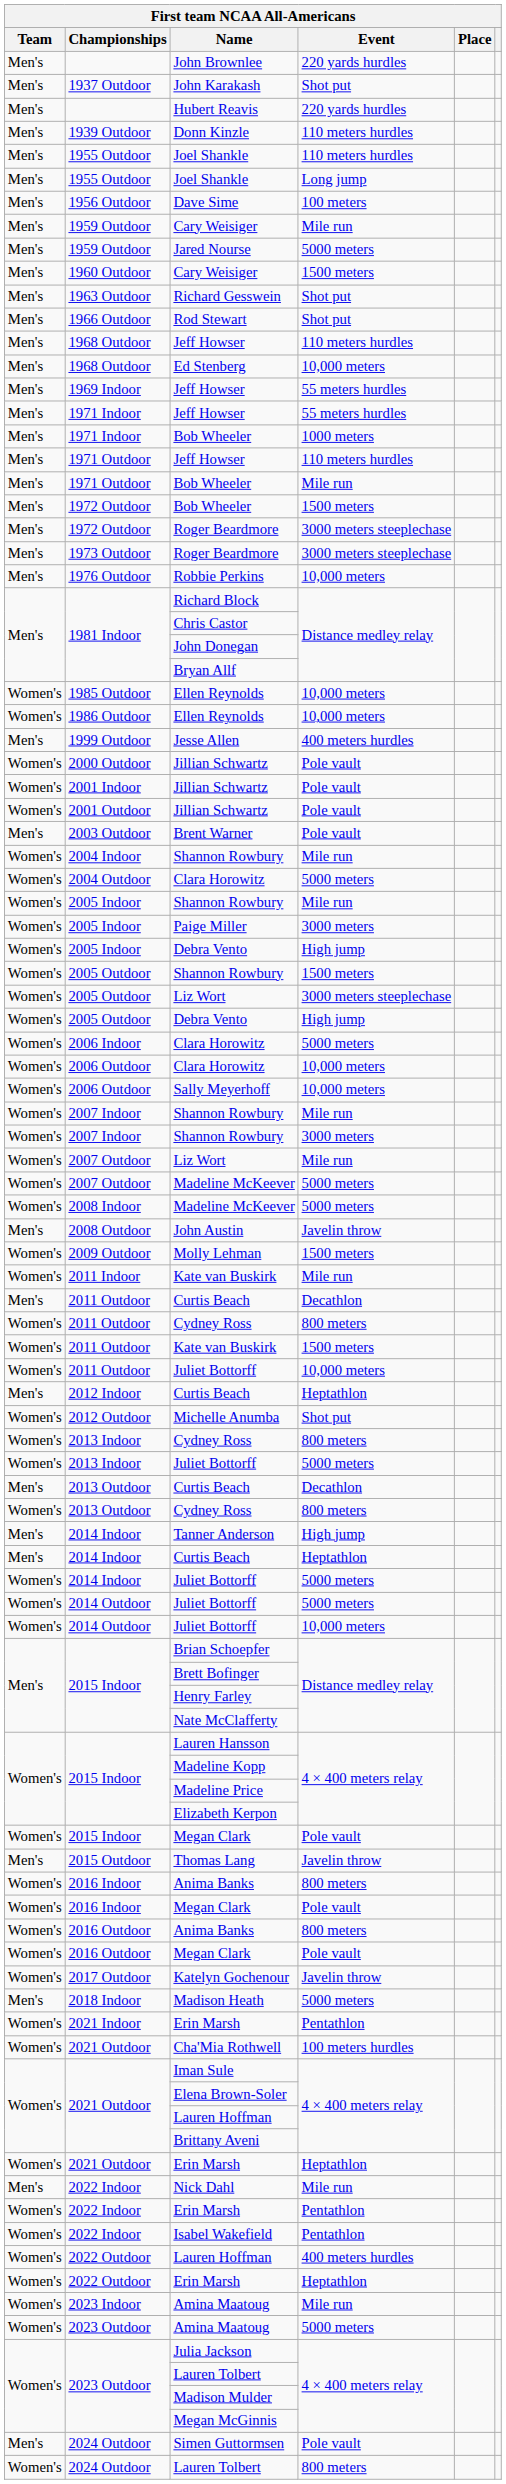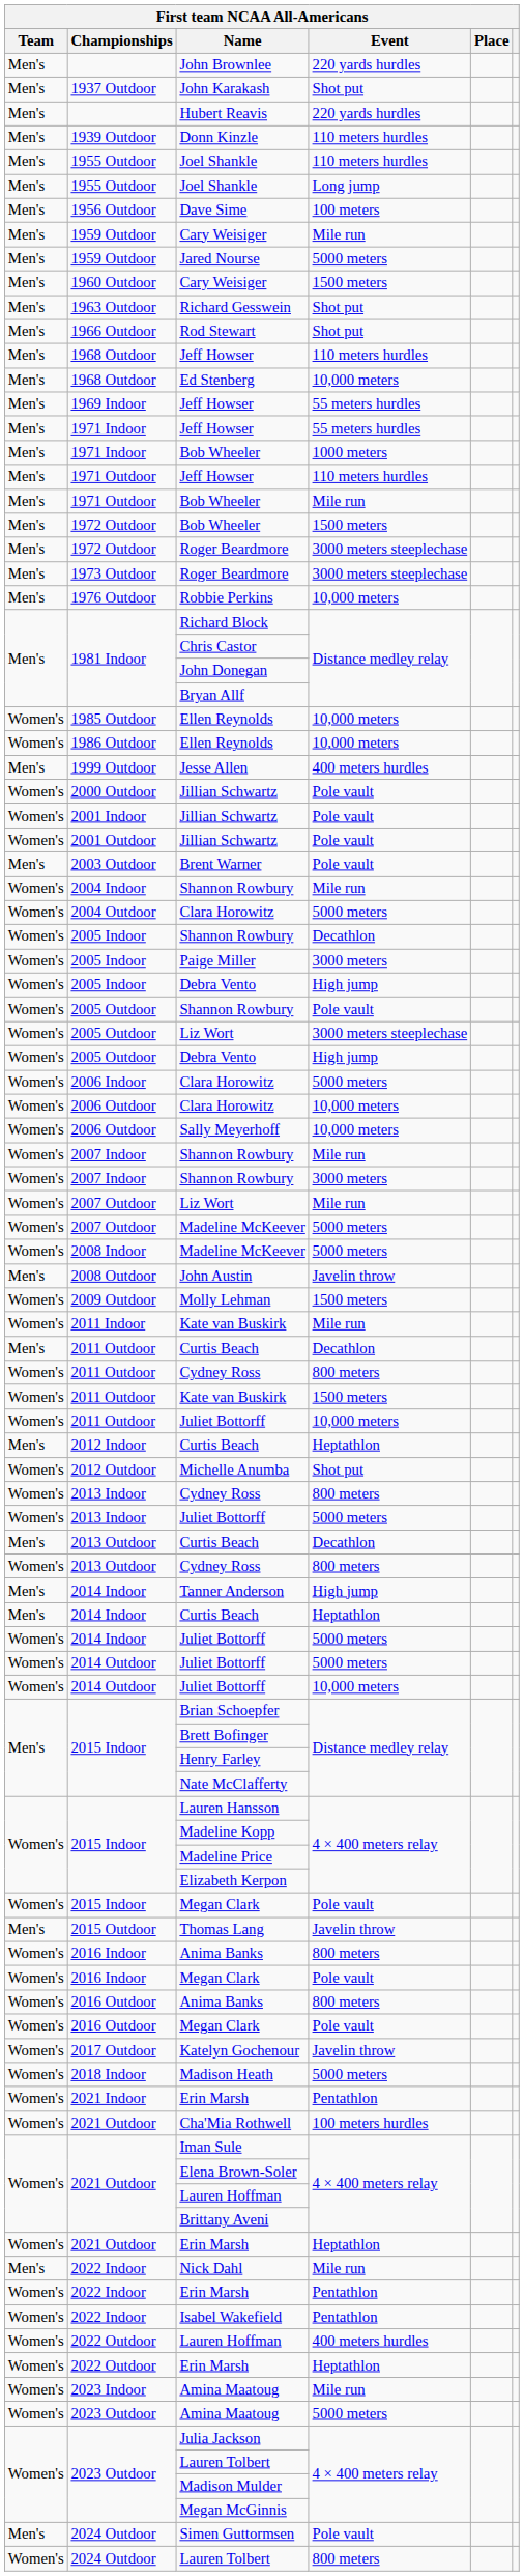2005 Indoor / Shannon Rowbury | Event: Mile run -> Decathlon
2005 Outdoor / Shannon Rowbury | Event: 1500 meters -> Pole vault
Madison Heath | Team: Men's -> Women's
